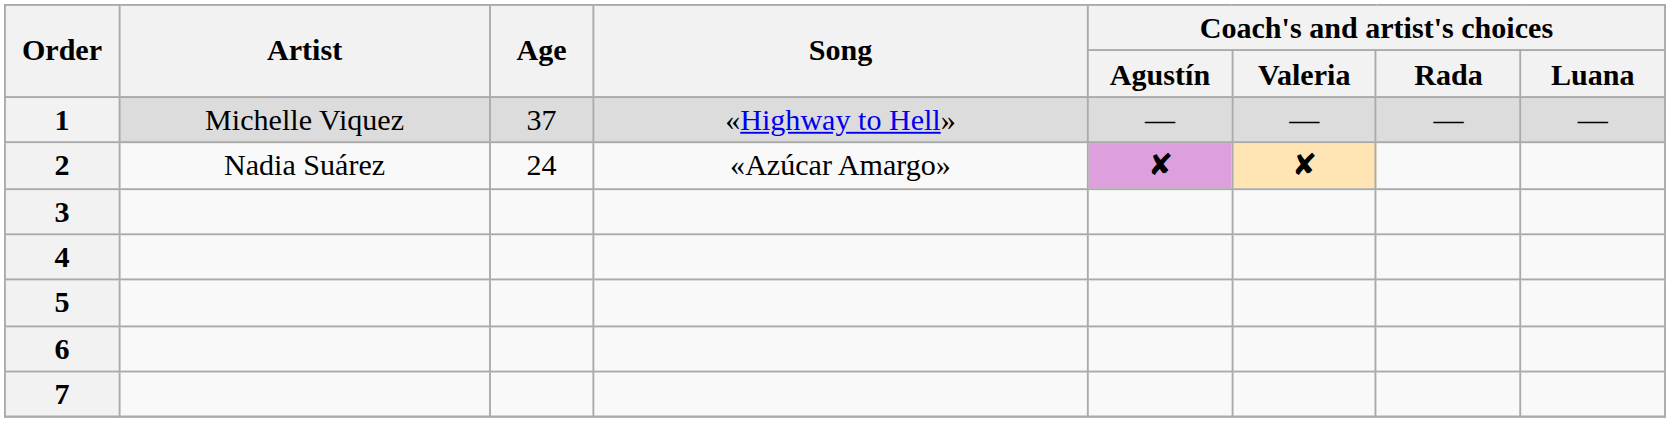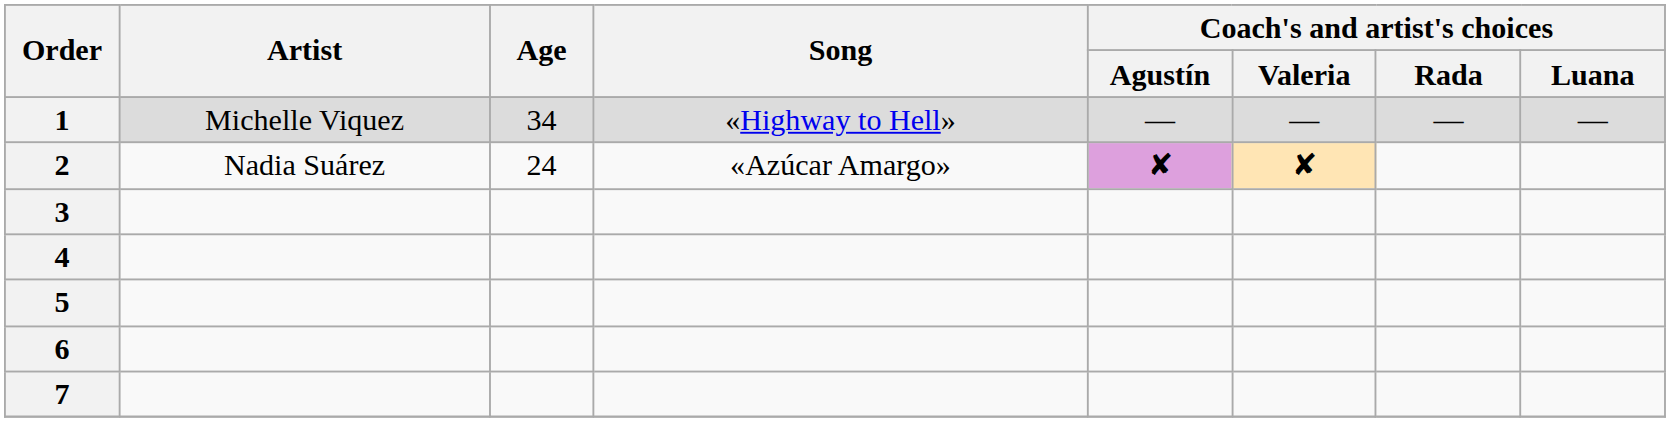1 | Age: 37 -> 34
